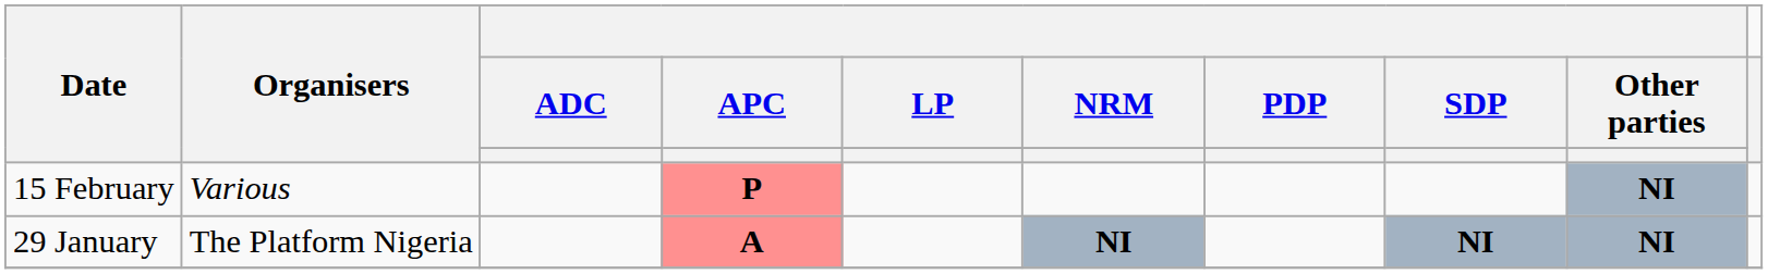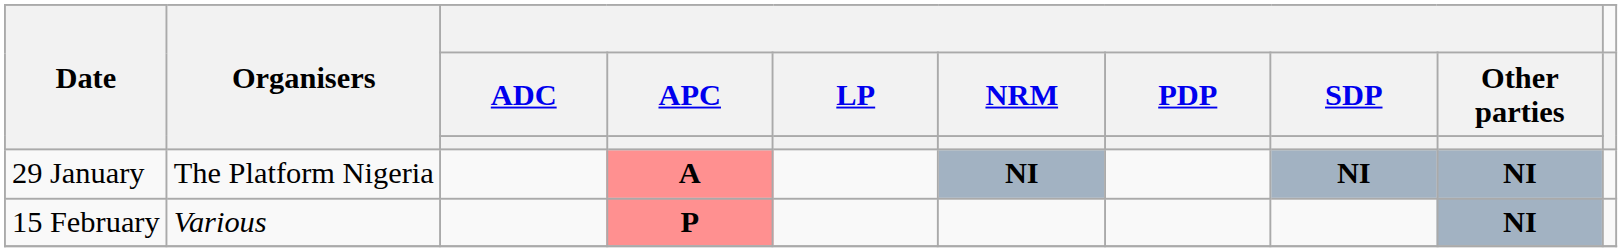rows swapped: 29 January <-> 15 February
